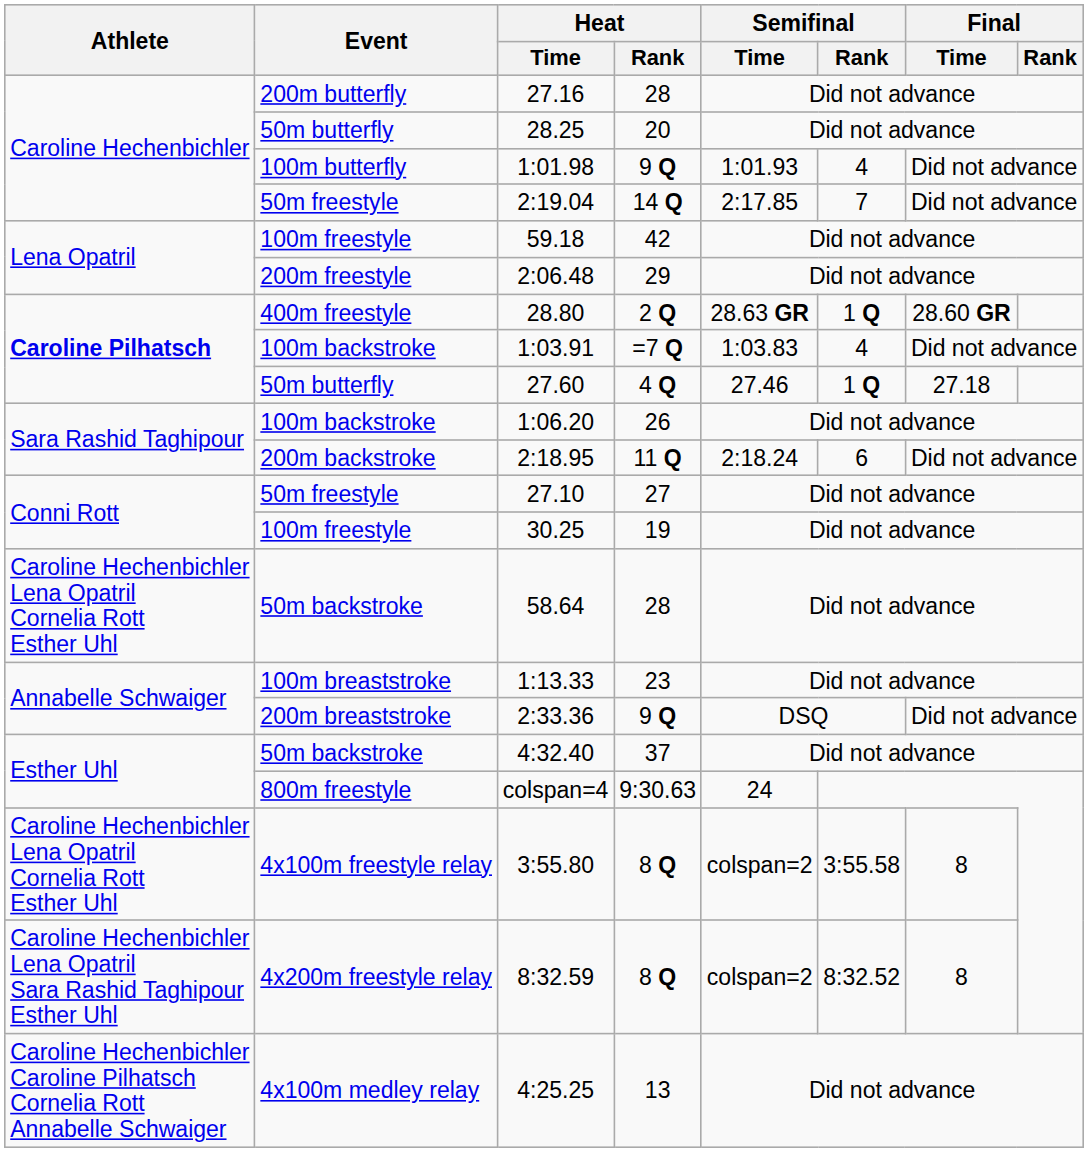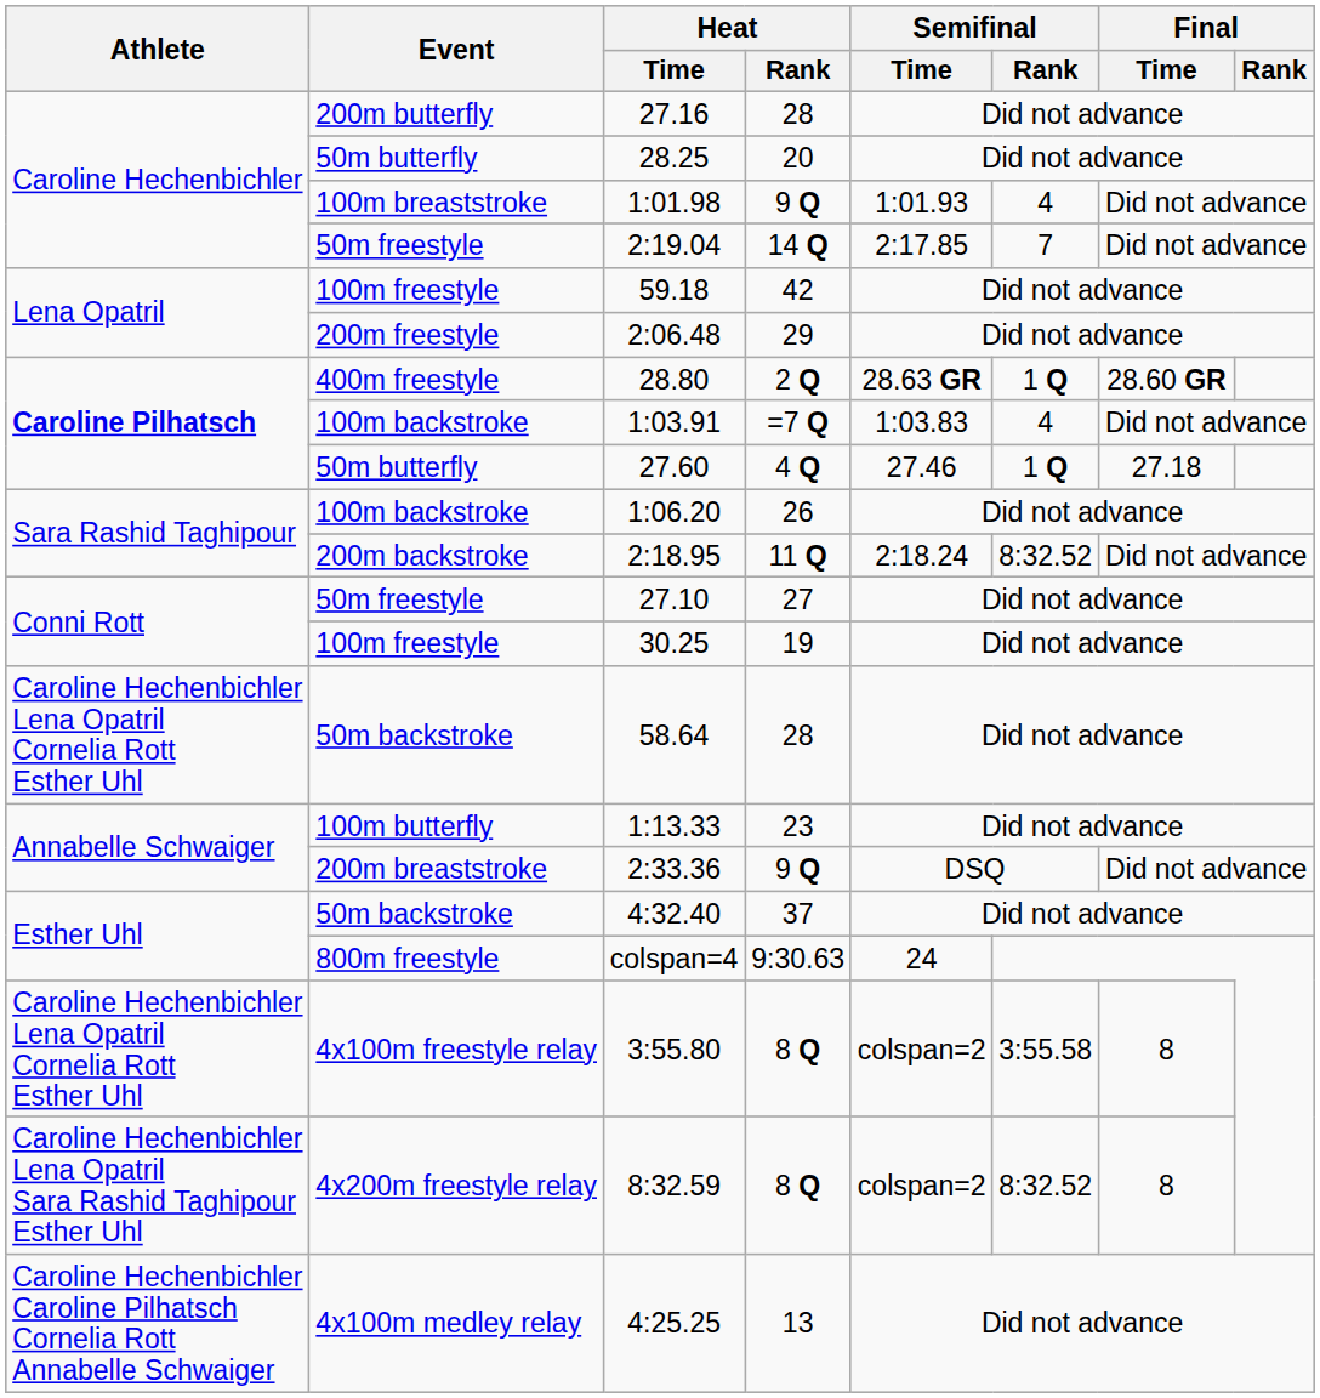1:01.98 | Event: 100m butterfly -> 100m breaststroke
2:18.95 | Semifinal / Rank: 6 -> 8:32.52
1:13.33 | Event: 100m breaststroke -> 100m butterfly
